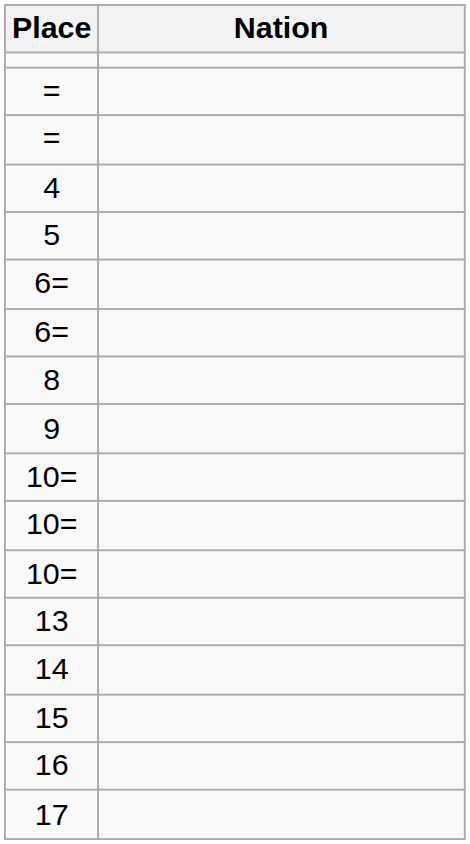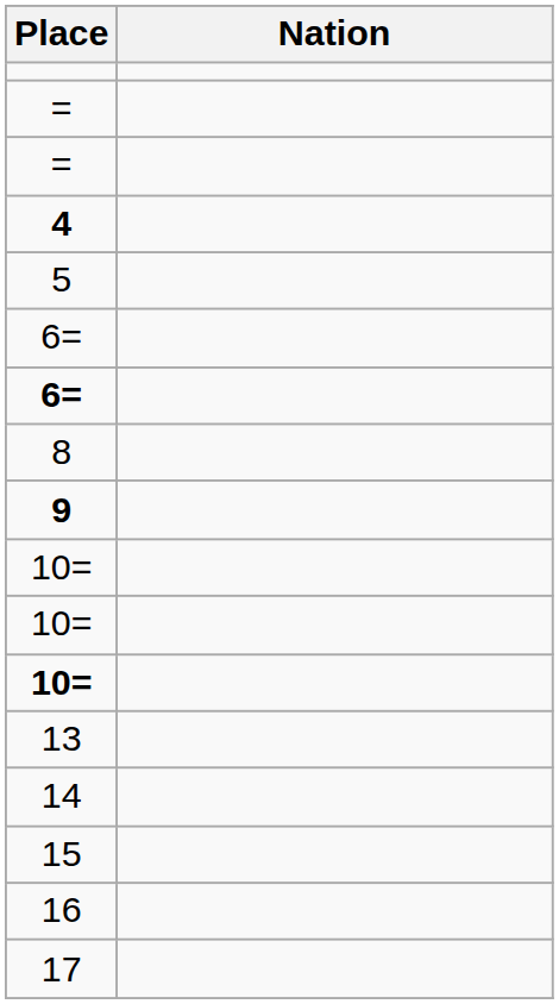row 5 | Place: normal -> bold
row 8 | Place: normal -> bold
row 10 | Place: normal -> bold
row 13 | Place: normal -> bold
